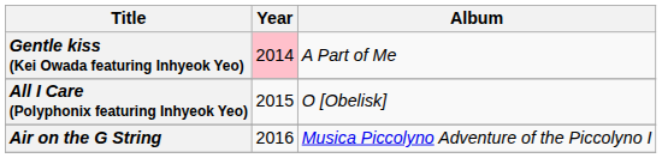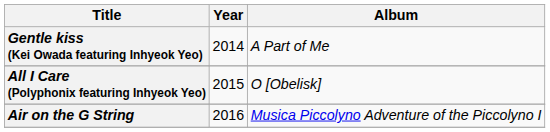Gentle kiss (Kei Owada featuring Inhyeok Yeo) | Year: pink background -> no background
